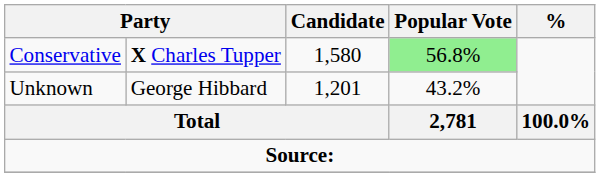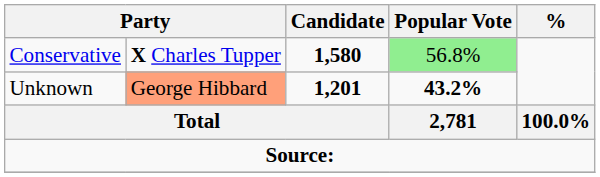Conservative | Candidate: normal -> bold
Unknown | column 2: no background -> lightsalmon background
Unknown | Candidate: normal -> bold
Unknown | Popular Vote: normal -> bold
